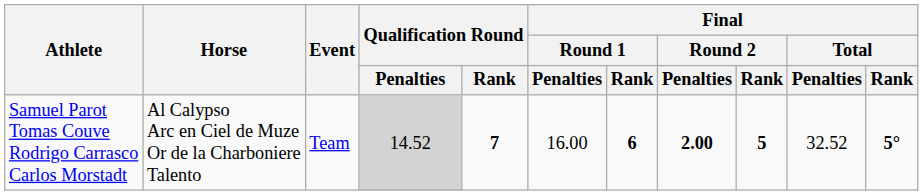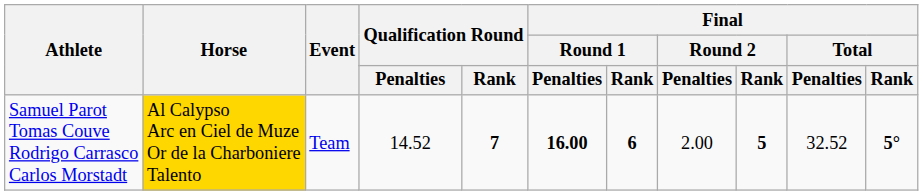Samuel Parot Tomas Couve Rodrigo Carrasco Carlos Morstadt | Horse: no background -> gold background
Samuel Parot Tomas Couve Rodrigo Carrasco Carlos Morstadt | Qualification Round / Penalties: lightgrey background -> no background
Samuel Parot Tomas Couve Rodrigo Carrasco Carlos Morstadt | Final / Round 1 / Penalties: normal -> bold
Samuel Parot Tomas Couve Rodrigo Carrasco Carlos Morstadt | Final / Round 2 / Penalties: bold -> normal
